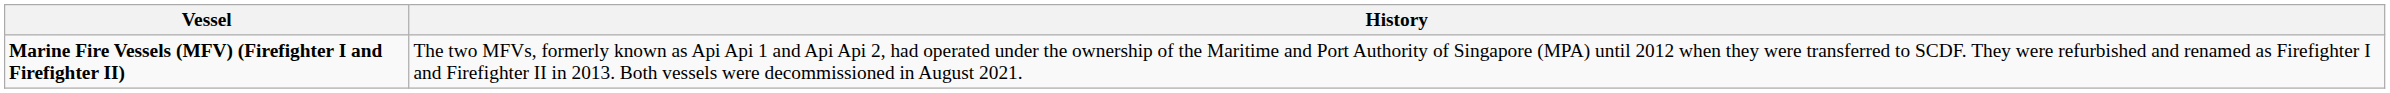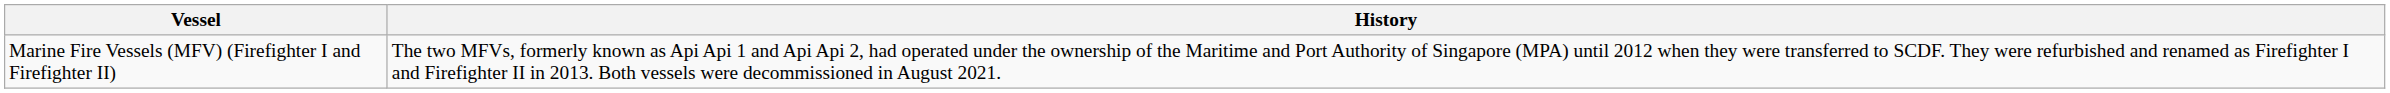Marine Fire Vessels (MFV) (Firefighter I and Firefighter II) | Vessel: bold -> normal
